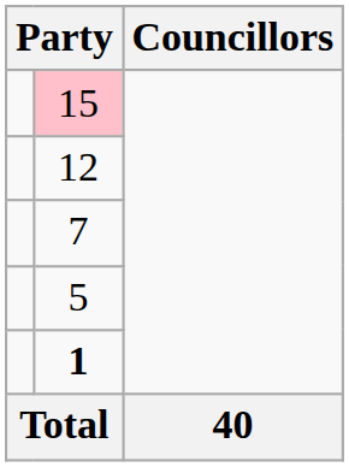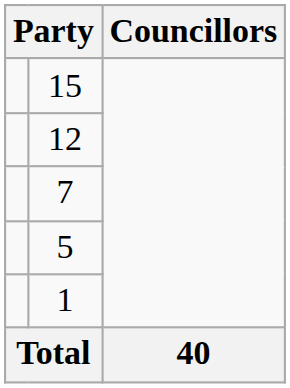15 | column 2: pink background -> no background
1 | column 2: bold -> normal
